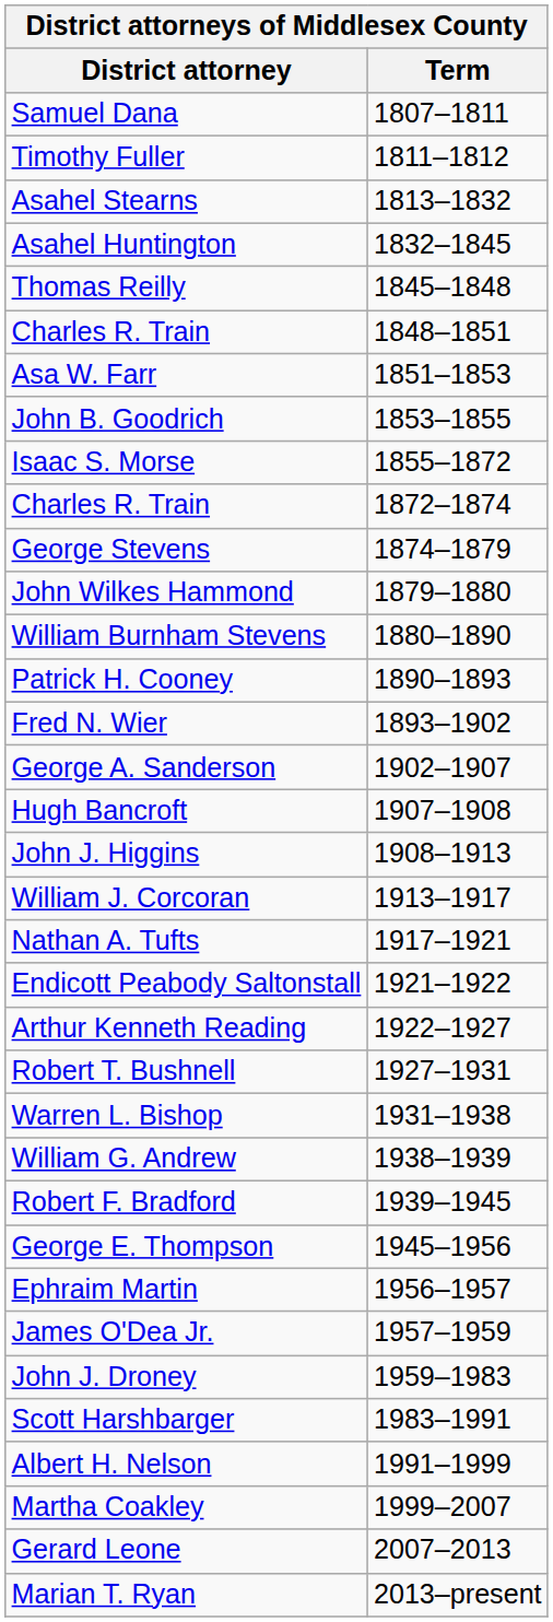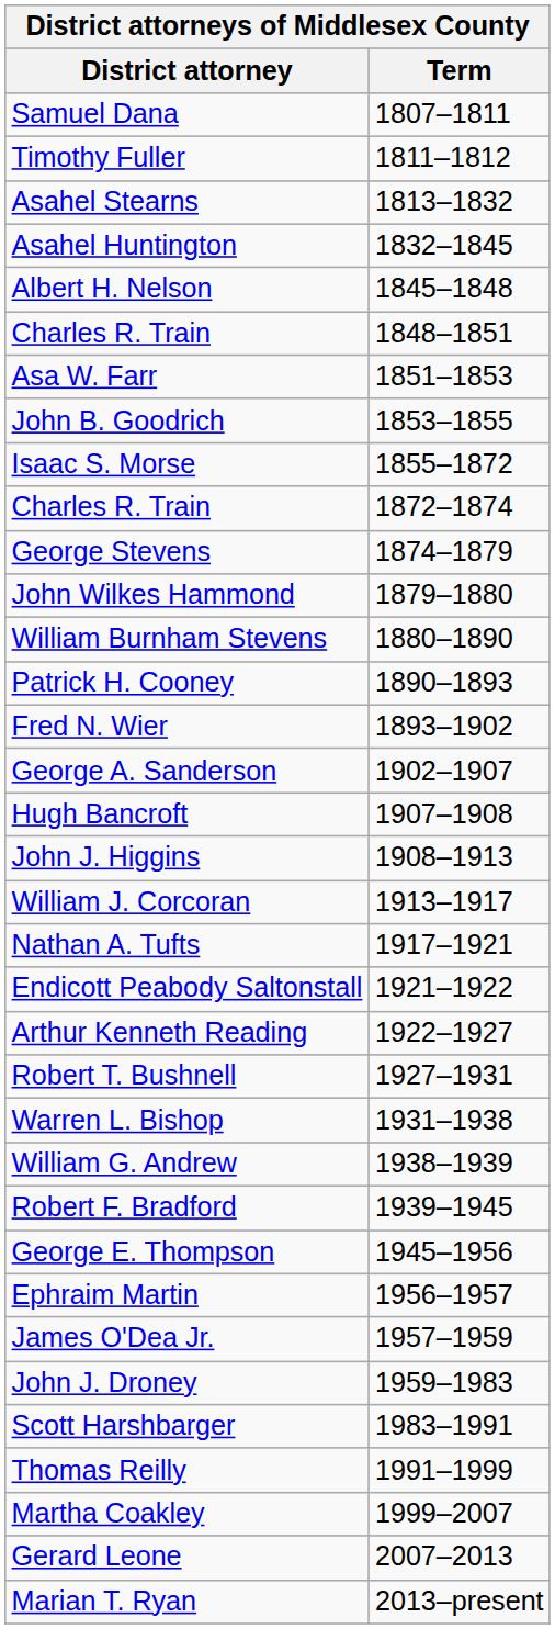row 7 | District attorney: Thomas Reilly -> Albert H. Nelson
row 34 | District attorney: Albert H. Nelson -> Thomas Reilly
